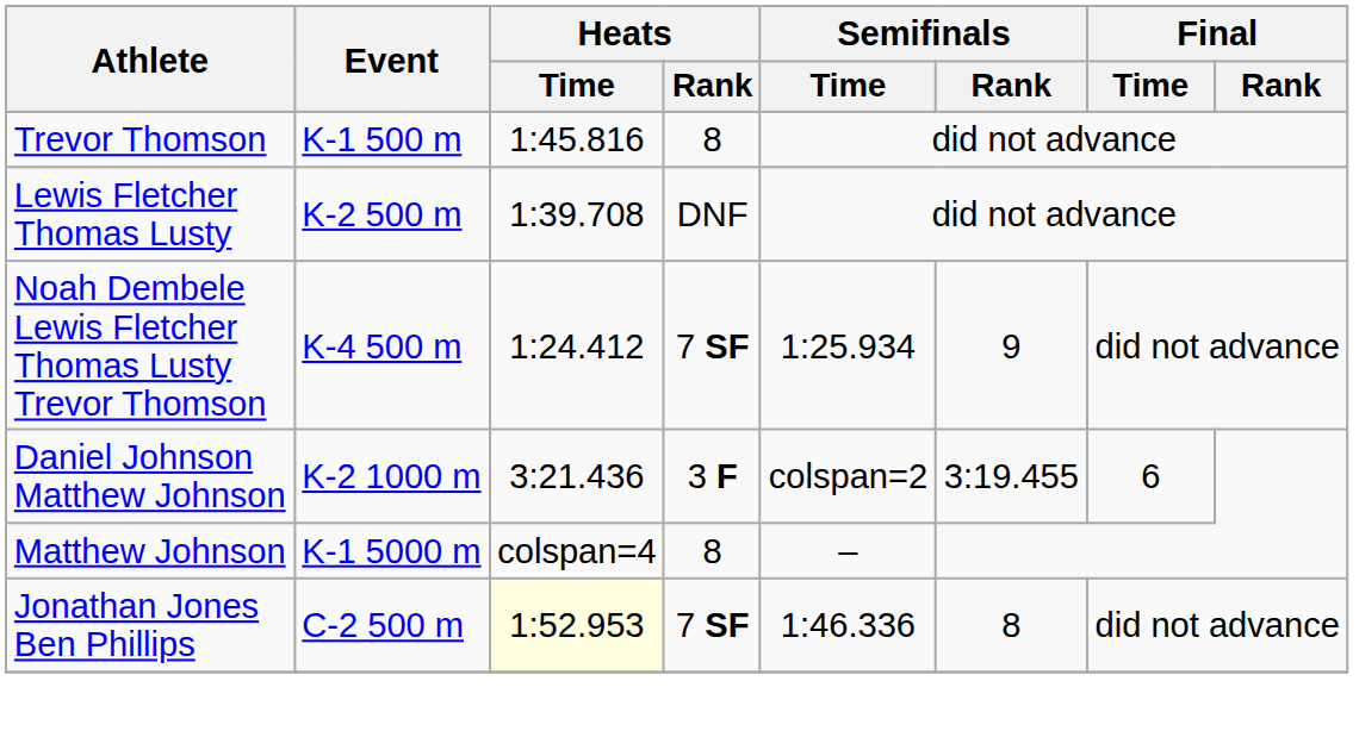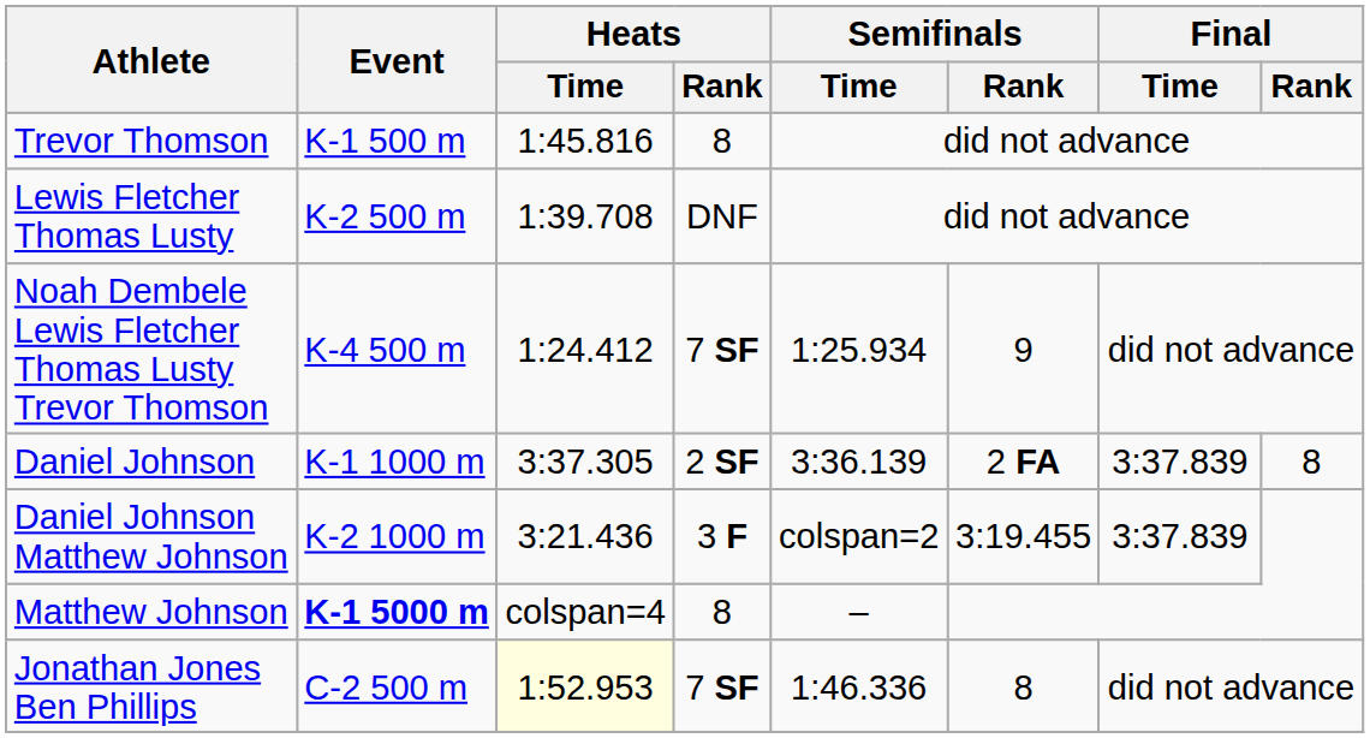+ row: Daniel Johnson | K-1 1000 m | 3:37.305 | 2 SF | 3:36.139 | 2 FA | 3:37.839 | 8
Daniel Johnson Matthew Johnson | Final / Time: 6 -> 3:37.839
Matthew Johnson | Event: normal -> bold
